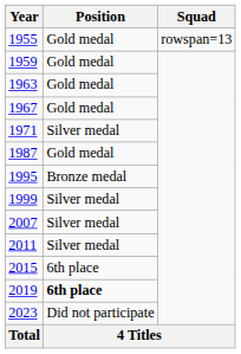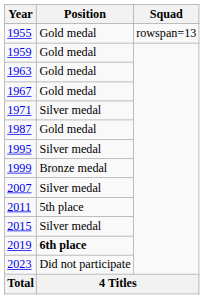1995 | Position: Bronze medal -> Silver medal
1999 | Position: Silver medal -> Bronze medal
2011 | Position: Silver medal -> 5th place
2015 | Position: 6th place -> Silver medal
